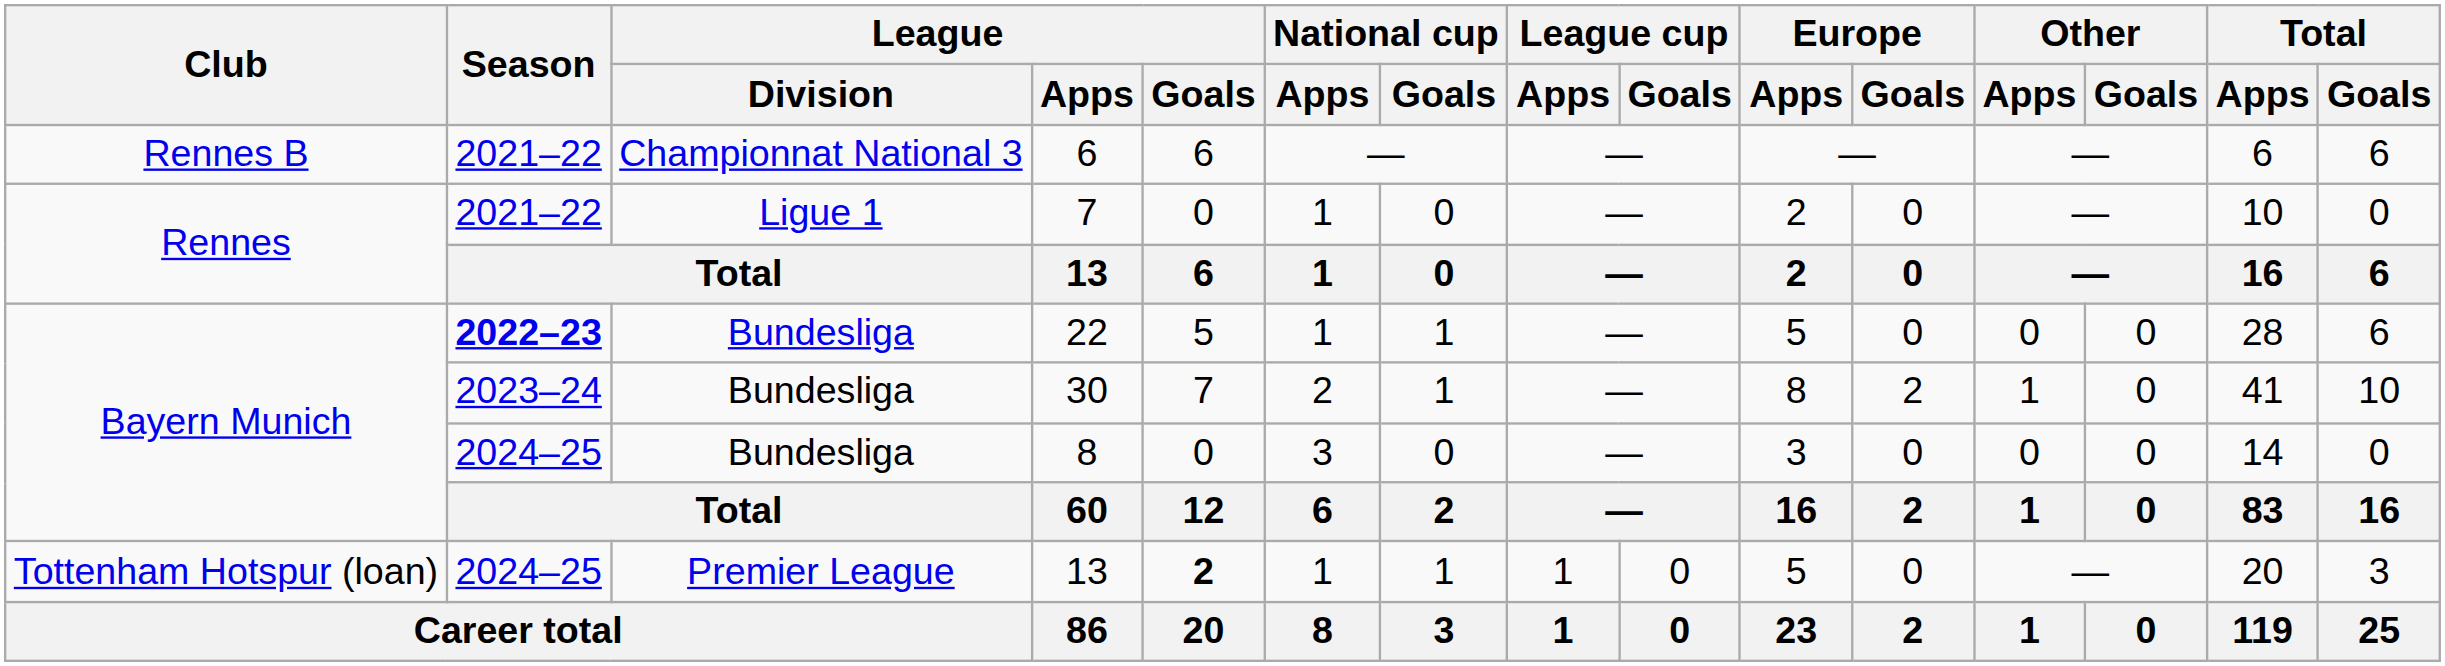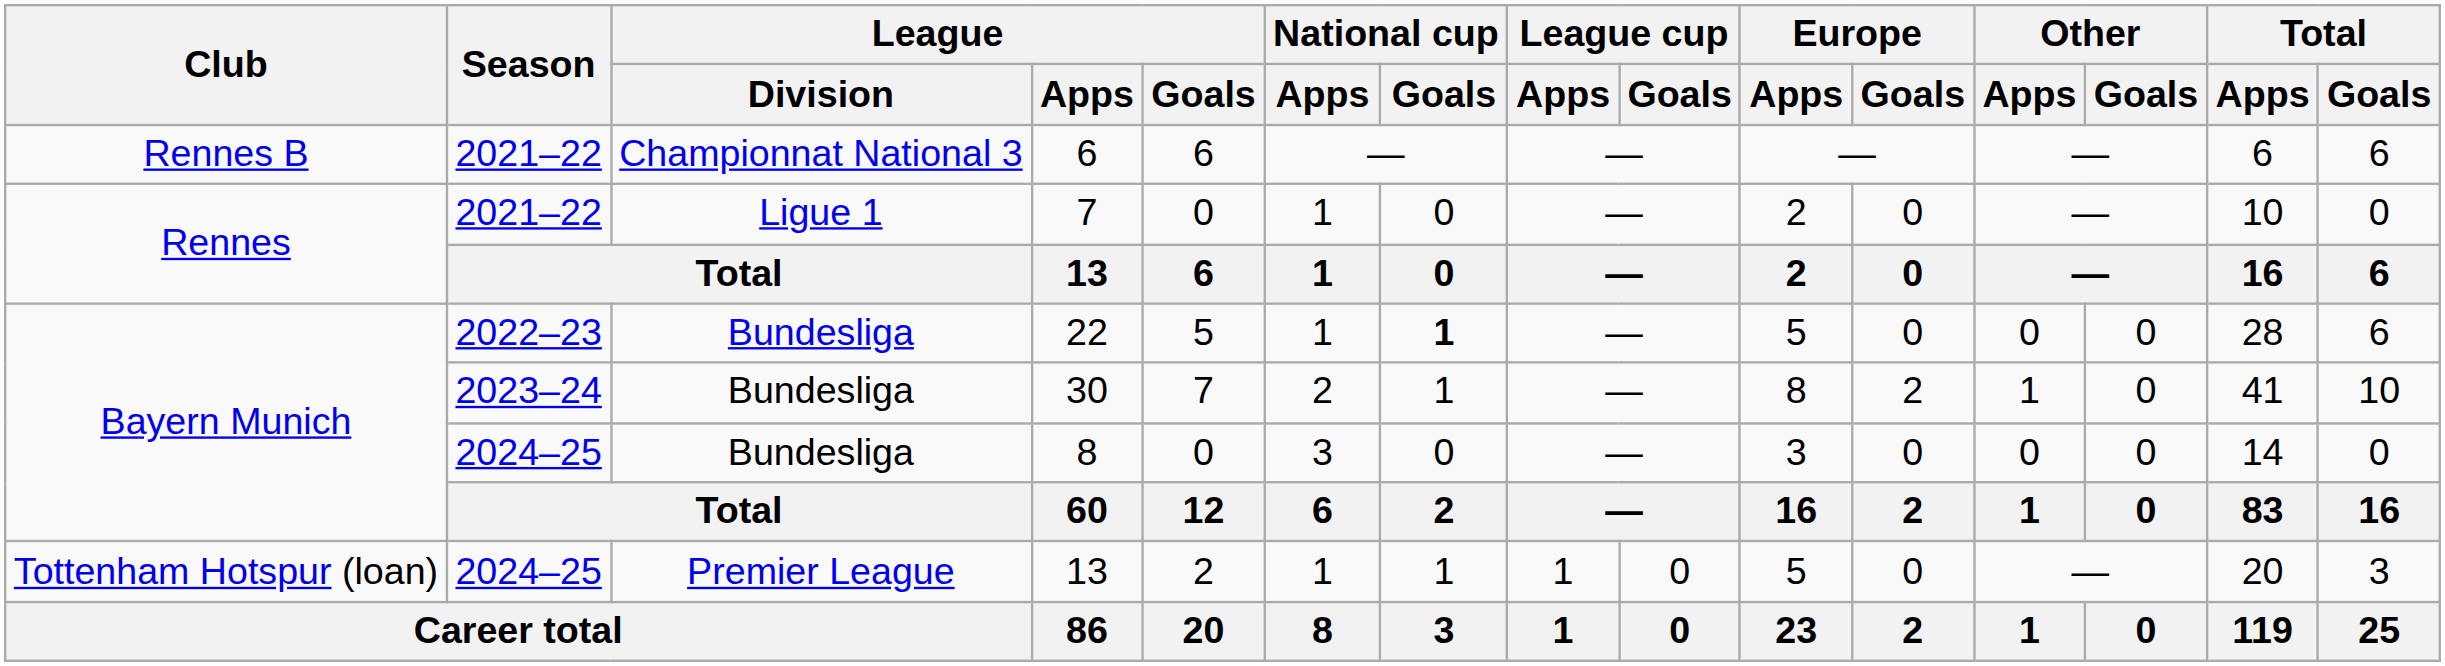22 | Season: bold -> normal
22 | National cup / Goals: normal -> bold
Tottenham Hotspur (loan) / 13 | League / Goals: bold -> normal
